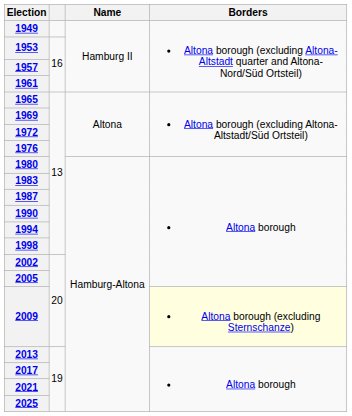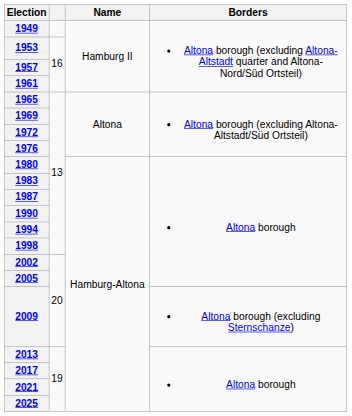2009 | Borders: lightyellow background -> no background
